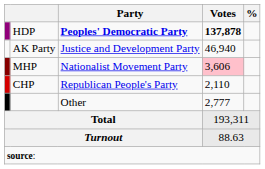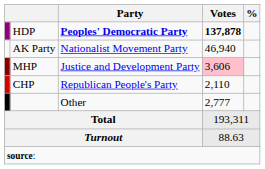AK Party | Party: Justice and Development Party -> Nationalist Movement Party
MHP | Party: Nationalist Movement Party -> Justice and Development Party
